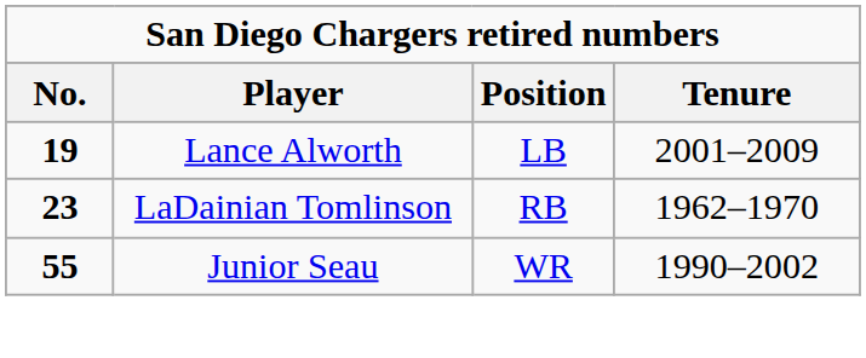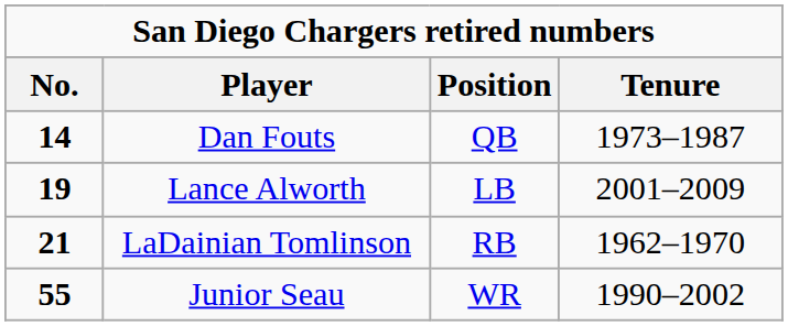+ row: 14 | Dan Fouts | QB | 1973–1987
LaDainian Tomlinson | No.: 23 -> 21
